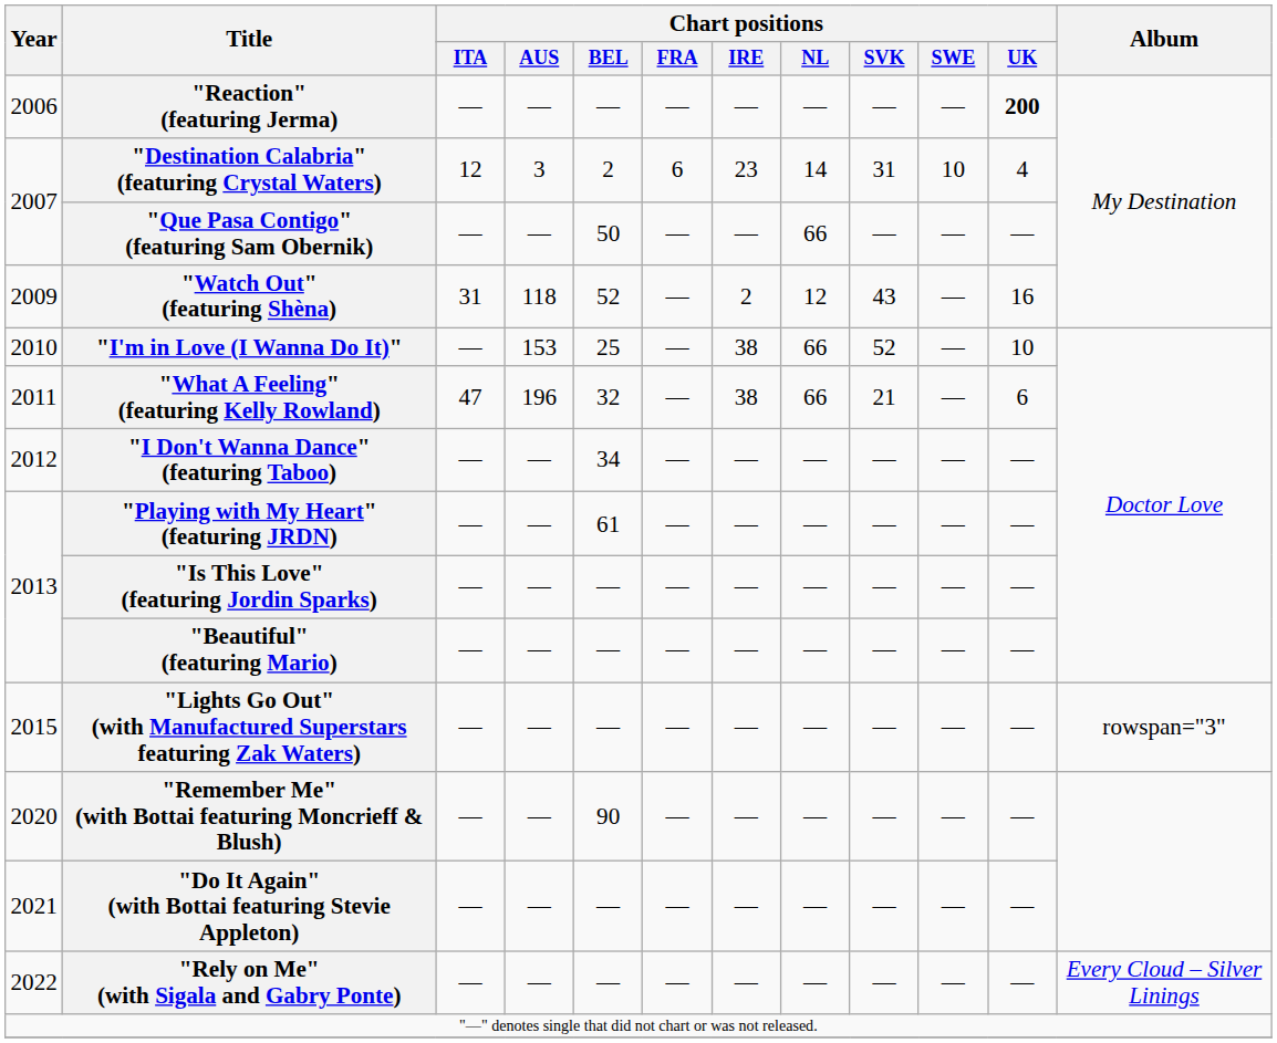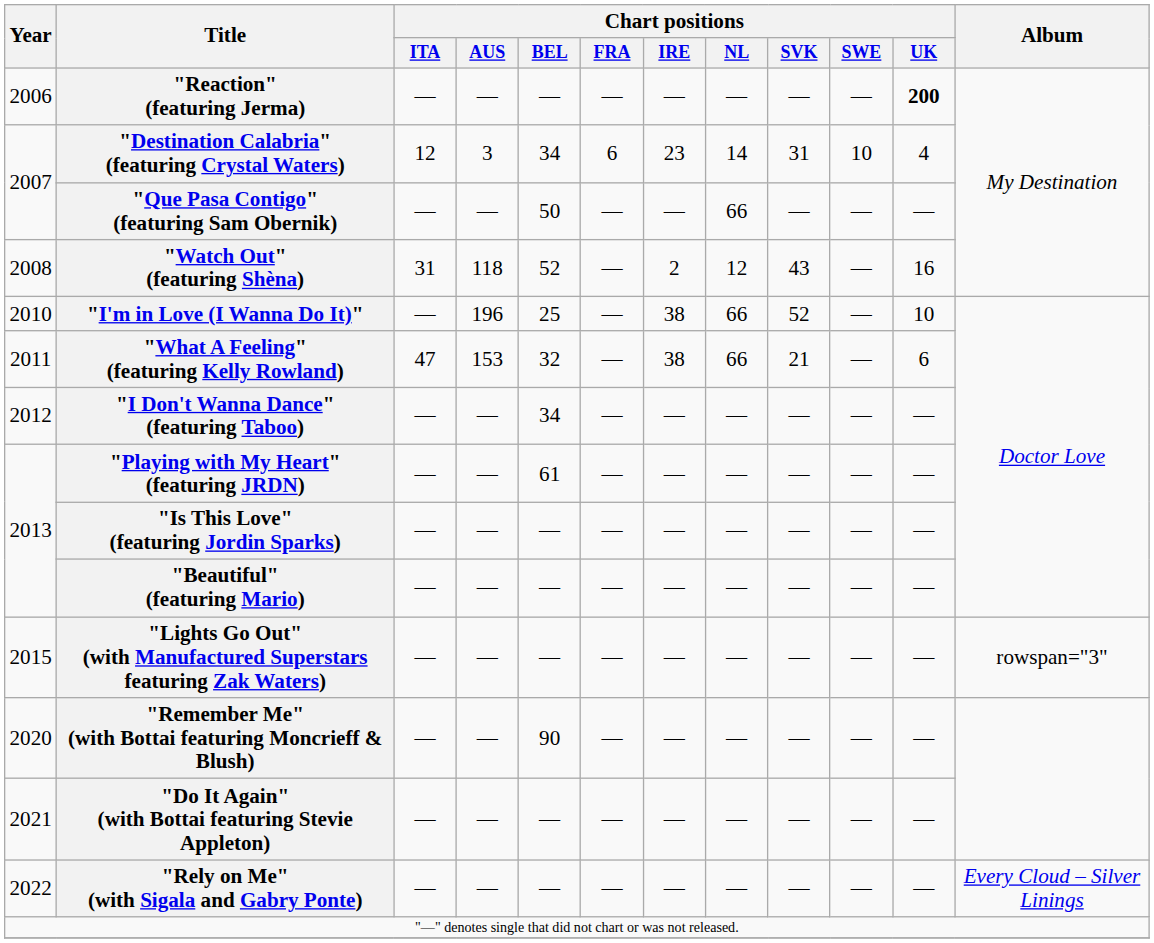"Destination Calabria" (featuring Crystal Waters) | Chart positions / BEL: 2 -> 34
"Watch Out" (featuring Shèna) | Year: 2009 -> 2008
"I'm in Love (I Wanna Do It)" | Chart positions / AUS: 153 -> 196
"What A Feeling" (featuring Kelly Rowland) | Chart positions / AUS: 196 -> 153
